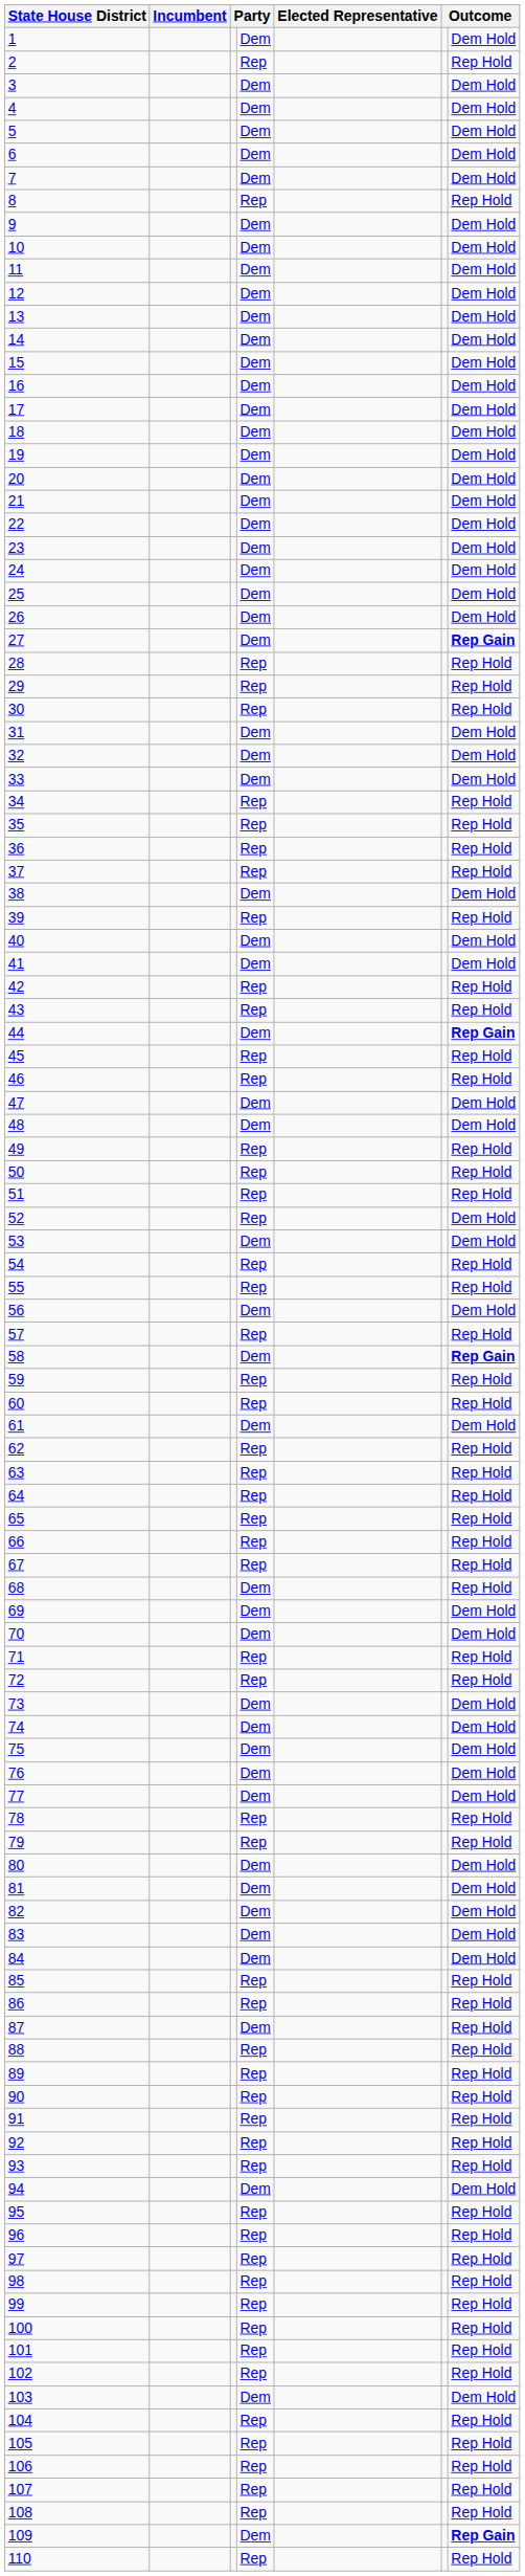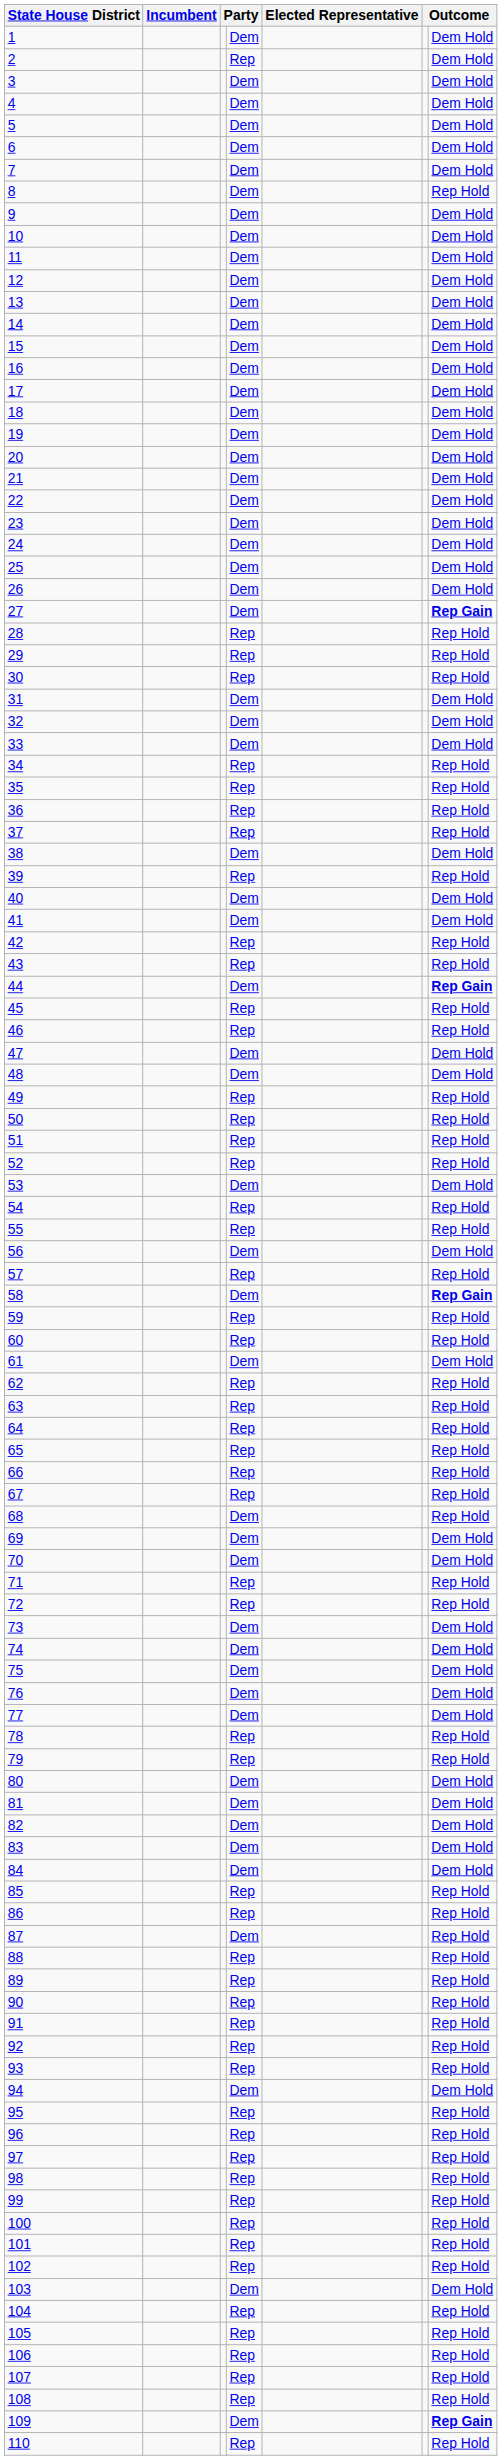2 | column 7: Rep Hold -> Dem Hold
8 | column 4: Rep -> Dem
52 | column 7: Dem Hold -> Rep Hold
